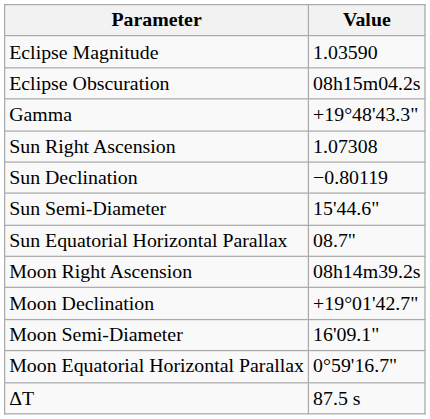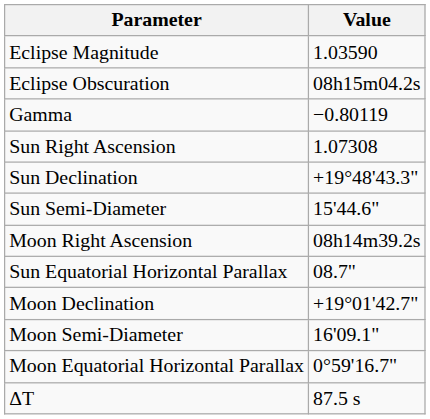Gamma | Value: +19°48'43.3" -> −0.80119
Sun Declination | Value: −0.80119 -> +19°48'43.3"
rows swapped: Sun Equatorial Horizontal Parallax <-> Moon Right Ascension
